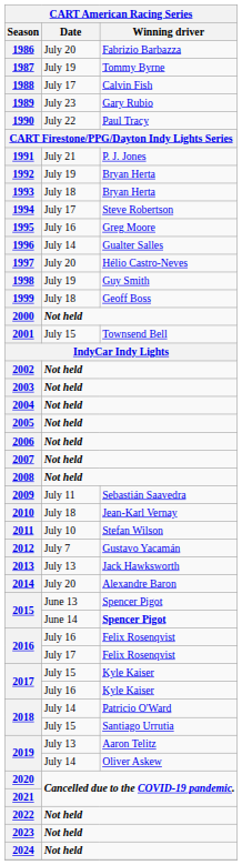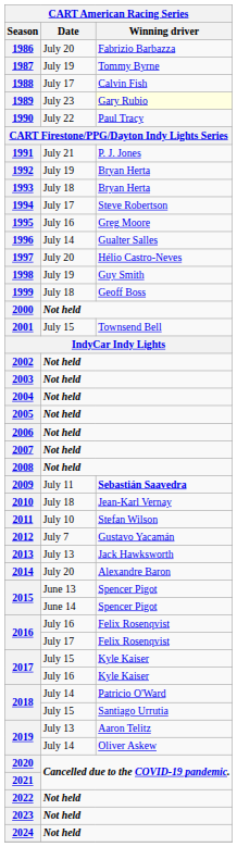1989 | Winning driver: no background -> lightyellow background
2009 | Winning driver: normal -> bold
2015 / June 14 | Winning driver: bold -> normal
